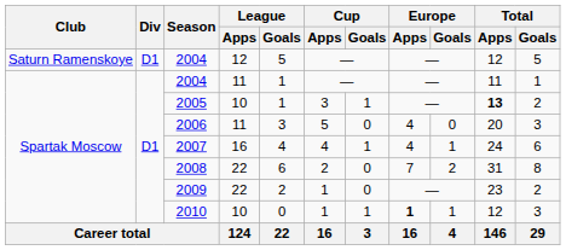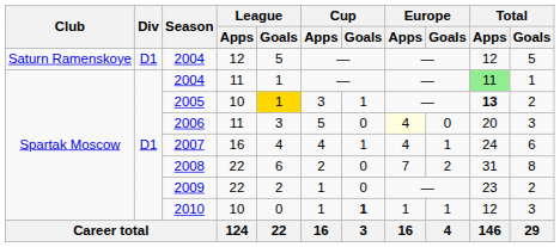2004 / 11 | Total / Apps: no background -> lightgreen background
2005 | League / Goals: no background -> gold background
2006 | Europe / Apps: no background -> lightyellow background
2010 | Cup / Goals: normal -> bold
2010 | Europe / Apps: bold -> normal
